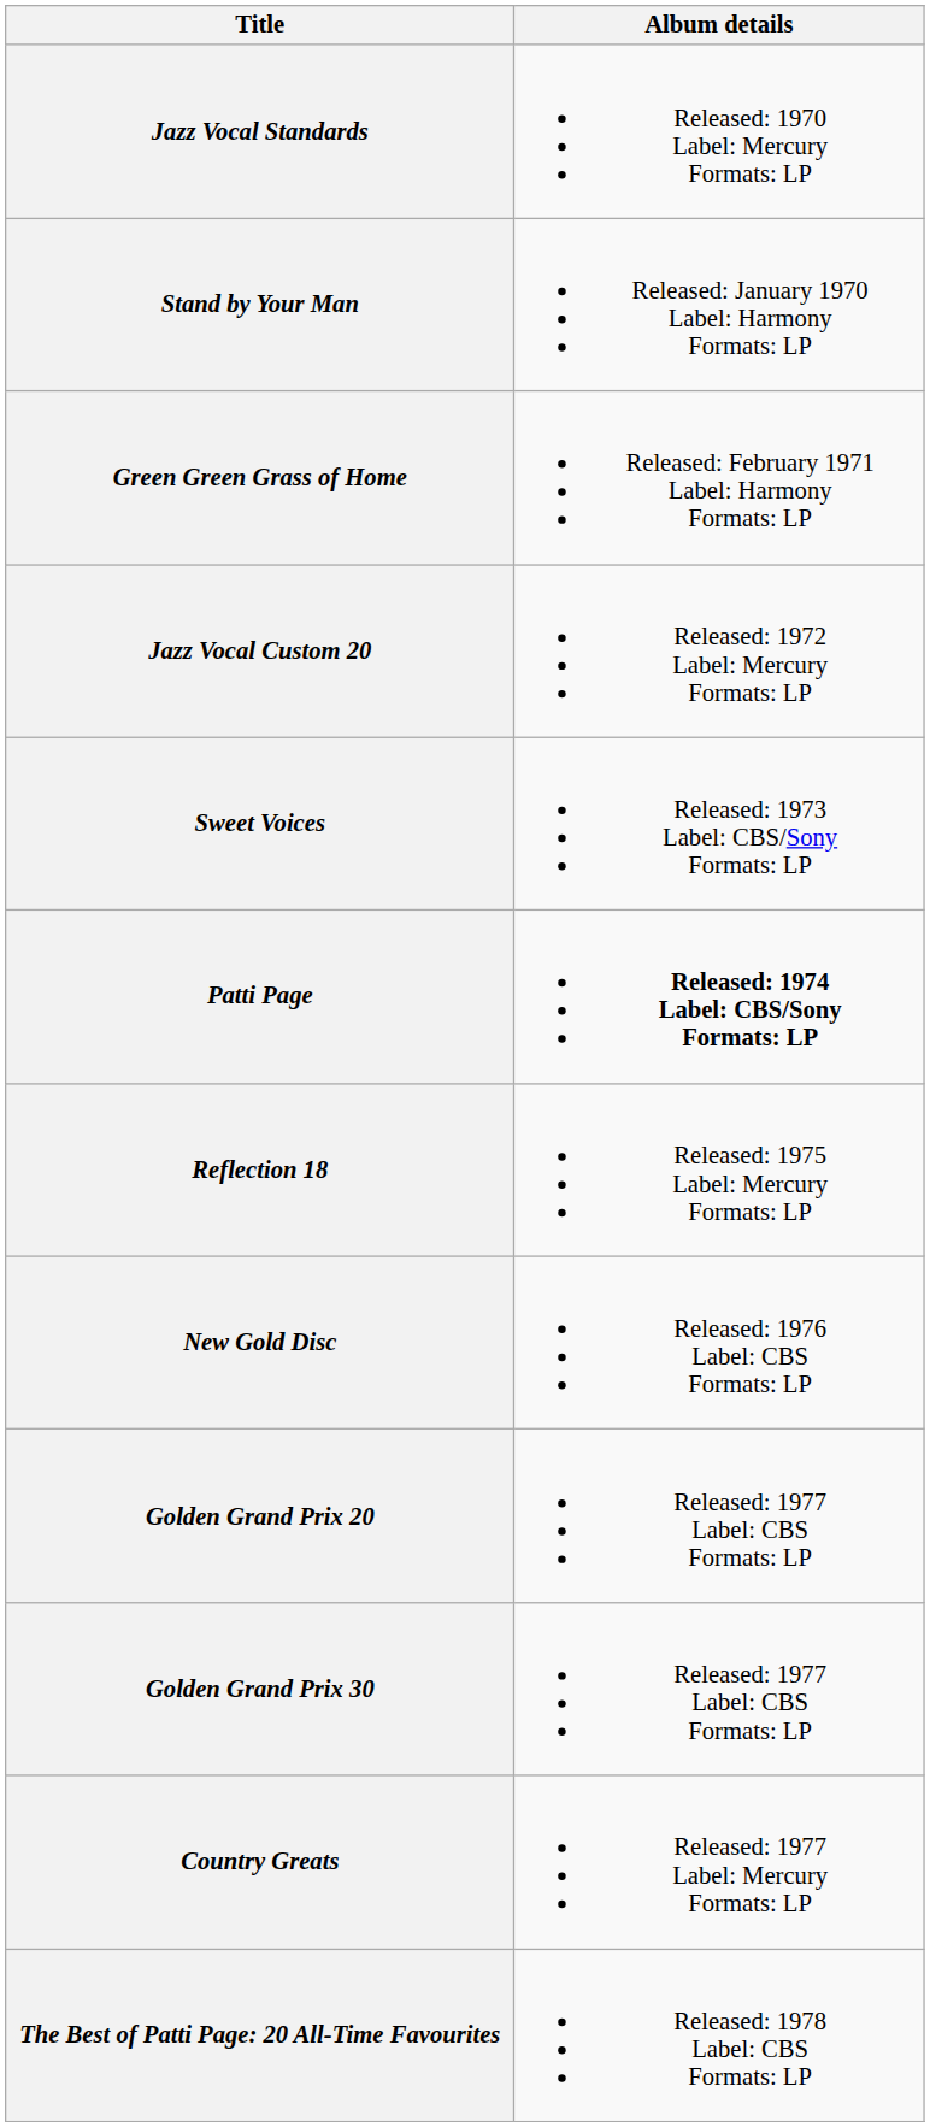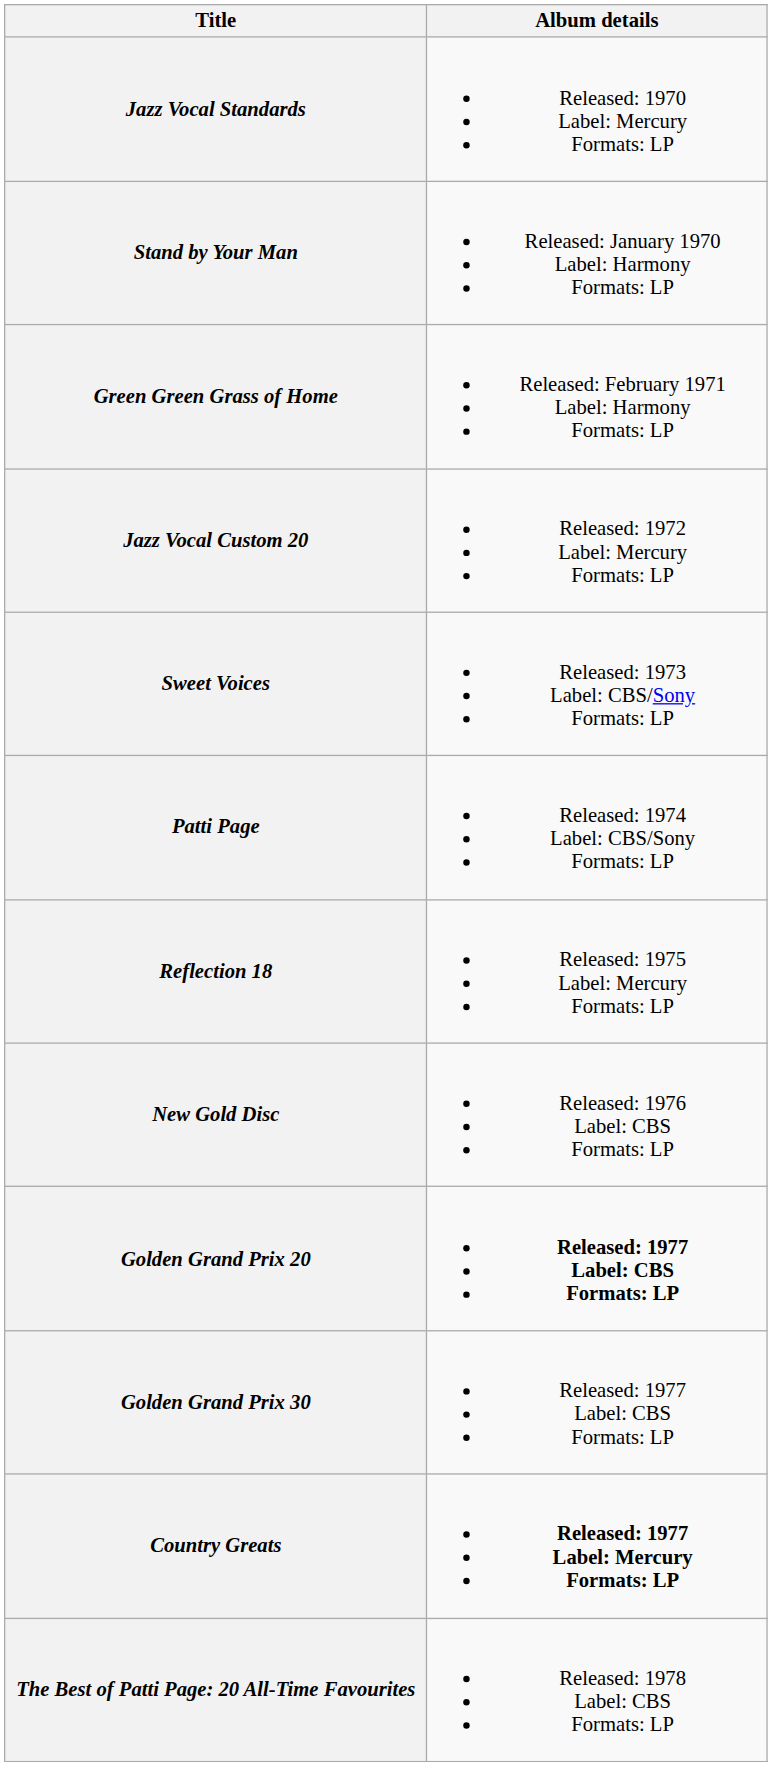Patti Page | Album details: bold -> normal
Golden Grand Prix 20 | Album details: normal -> bold
Country Greats | Album details: normal -> bold
